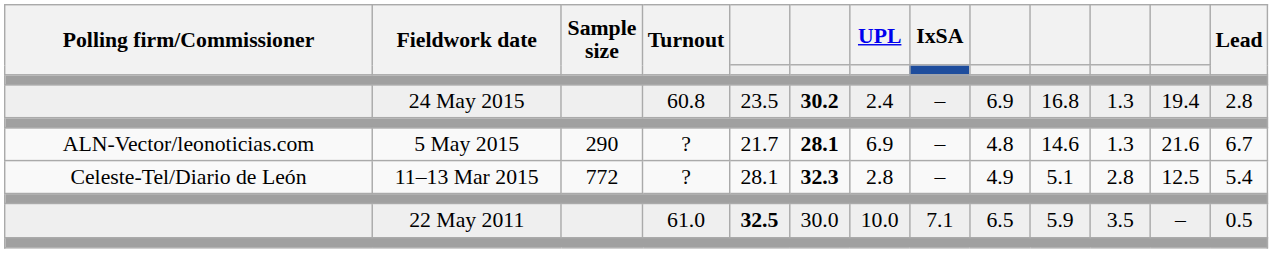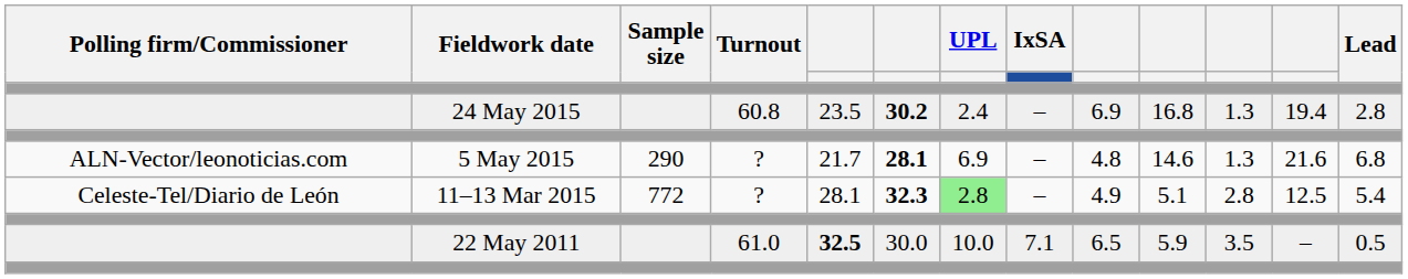5 May 2015 | Lead: 6.7 -> 6.8
11–13 Mar 2015 | UPL: no background -> lightgreen background
